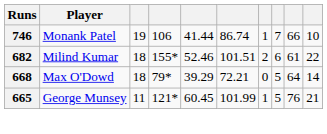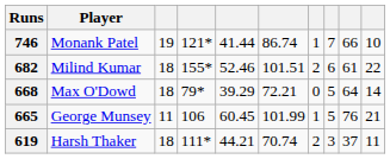746 | column 4: 106 -> 121*
665 | column 4: 121* -> 106
+ row: 619 | Harsh Thaker | 18 | 111* | 44.21 | 70.74 | 2 | 3 | 37 | 11
